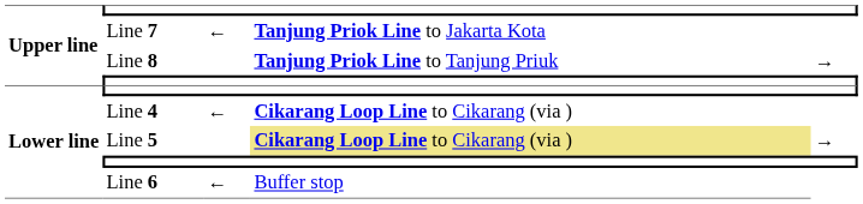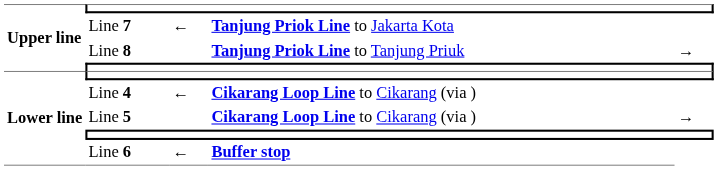Line 5 | column 4: khaki background -> no background
Line 6 | column 4: normal -> bold
